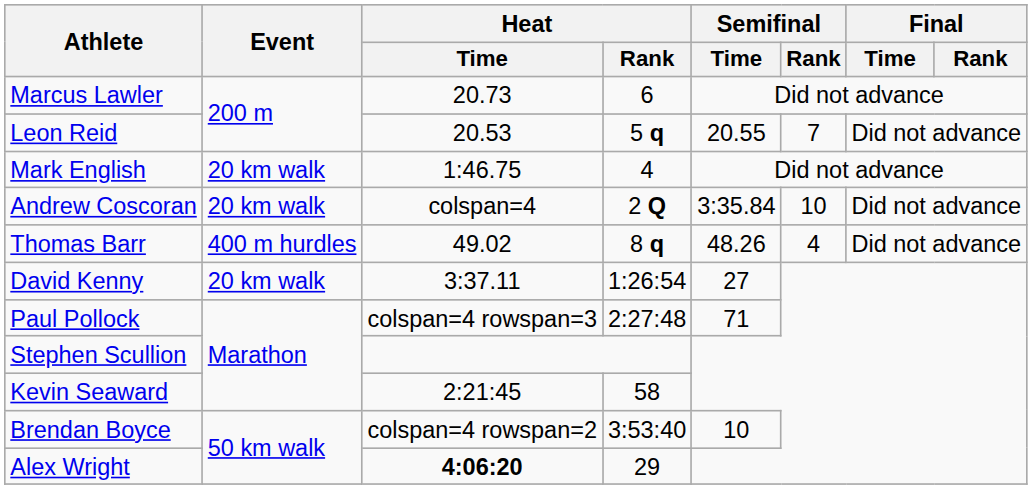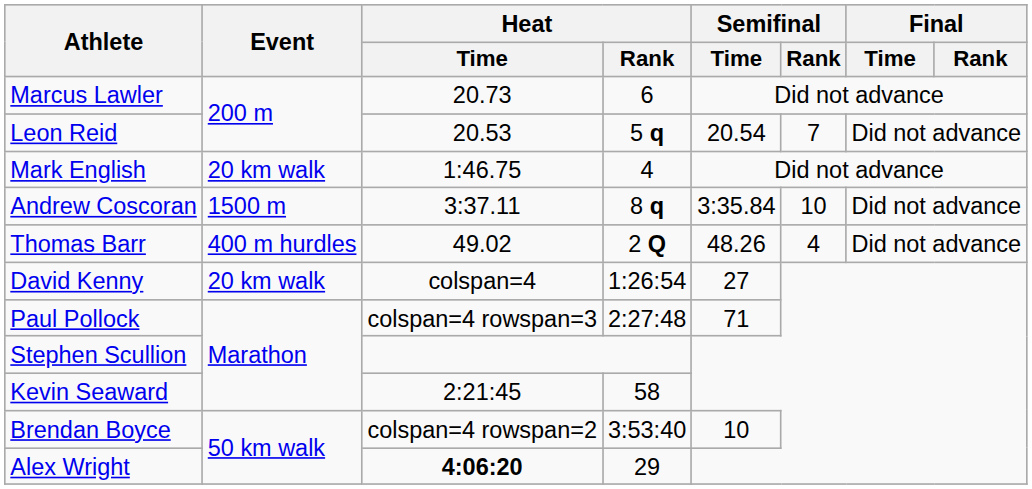Leon Reid | Semifinal / Time: 20.55 -> 20.54
Andrew Coscoran | Event: 20 km walk -> 1500 m
Andrew Coscoran | Heat / Time: colspan=4 -> 3:37.11
Andrew Coscoran | Heat / Rank: 2 Q -> 8 q
Thomas Barr | Heat / Rank: 8 q -> 2 Q
David Kenny | Heat / Time: 3:37.11 -> colspan=4
